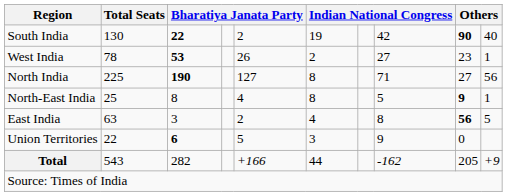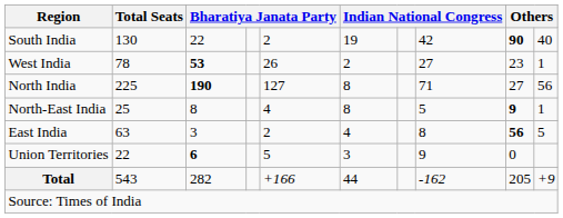South India | column 3: bold -> normal
